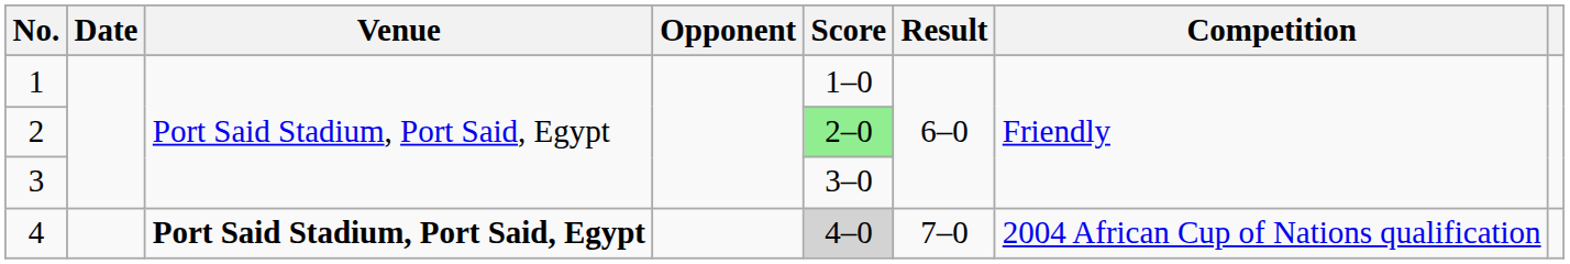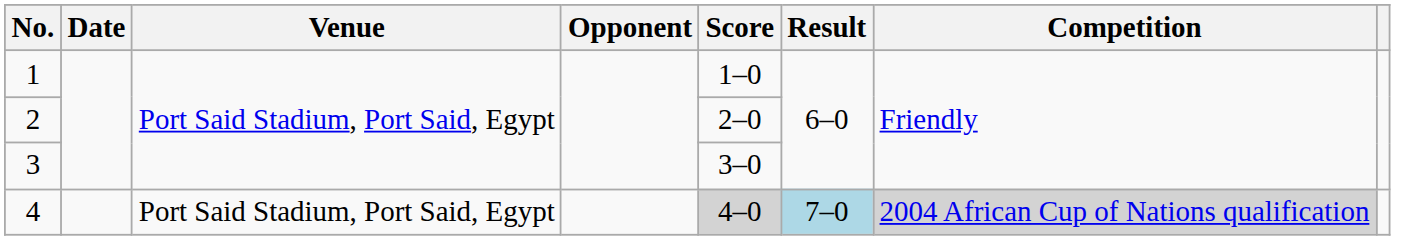2 | Score: lightgreen background -> no background
4 | Venue: bold -> normal
4 | Result: no background -> lightblue background
4 | Competition: no background -> lightgrey background
